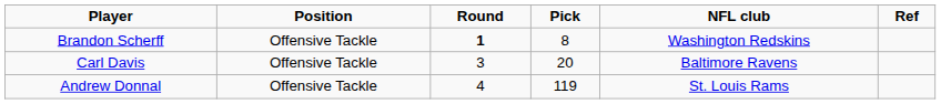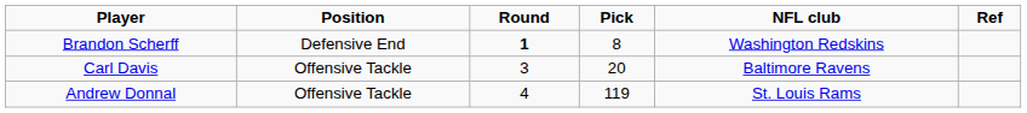Brandon Scherff | Position: Offensive Tackle -> Defensive End
